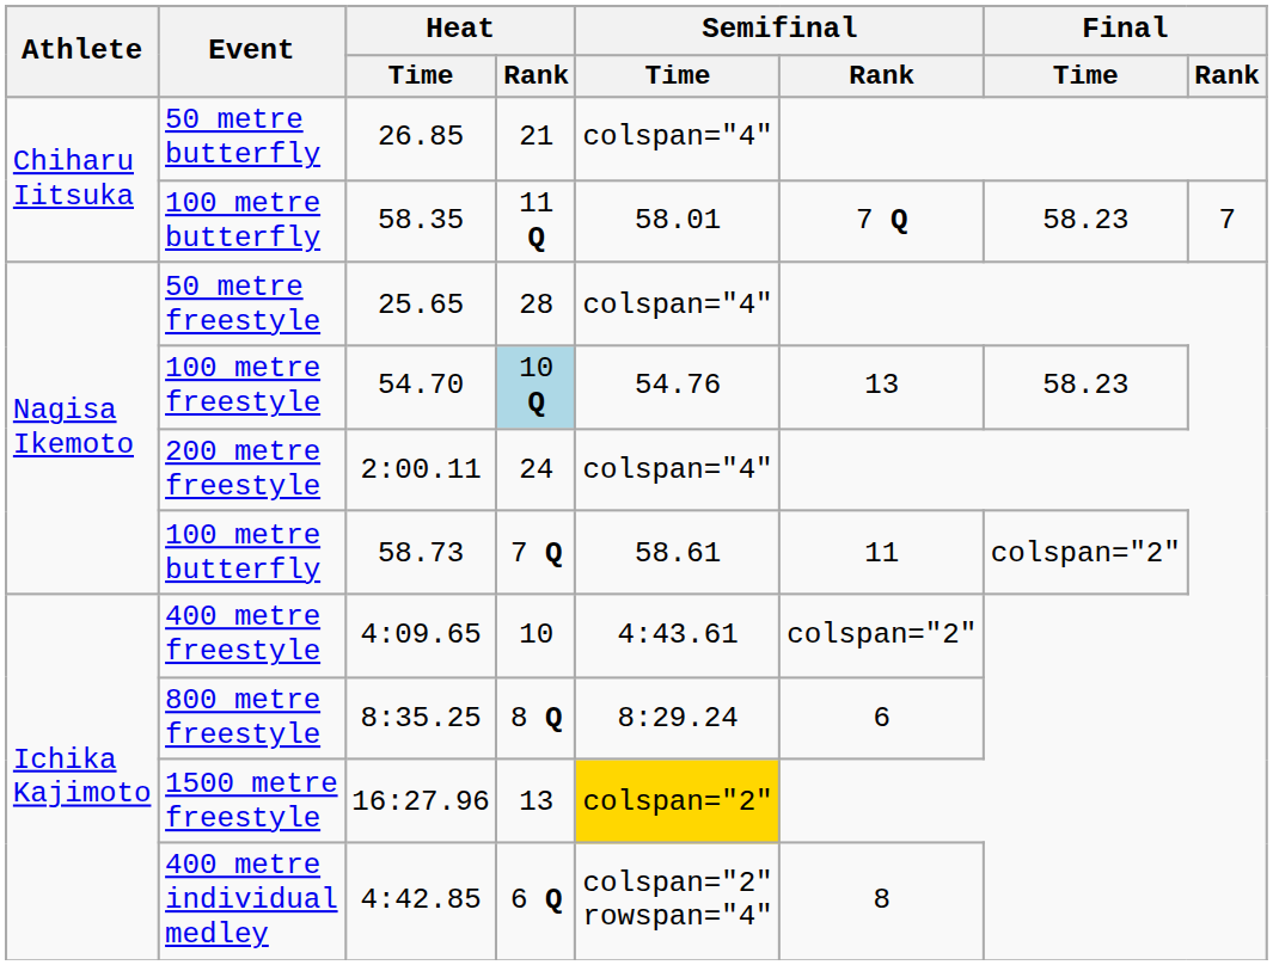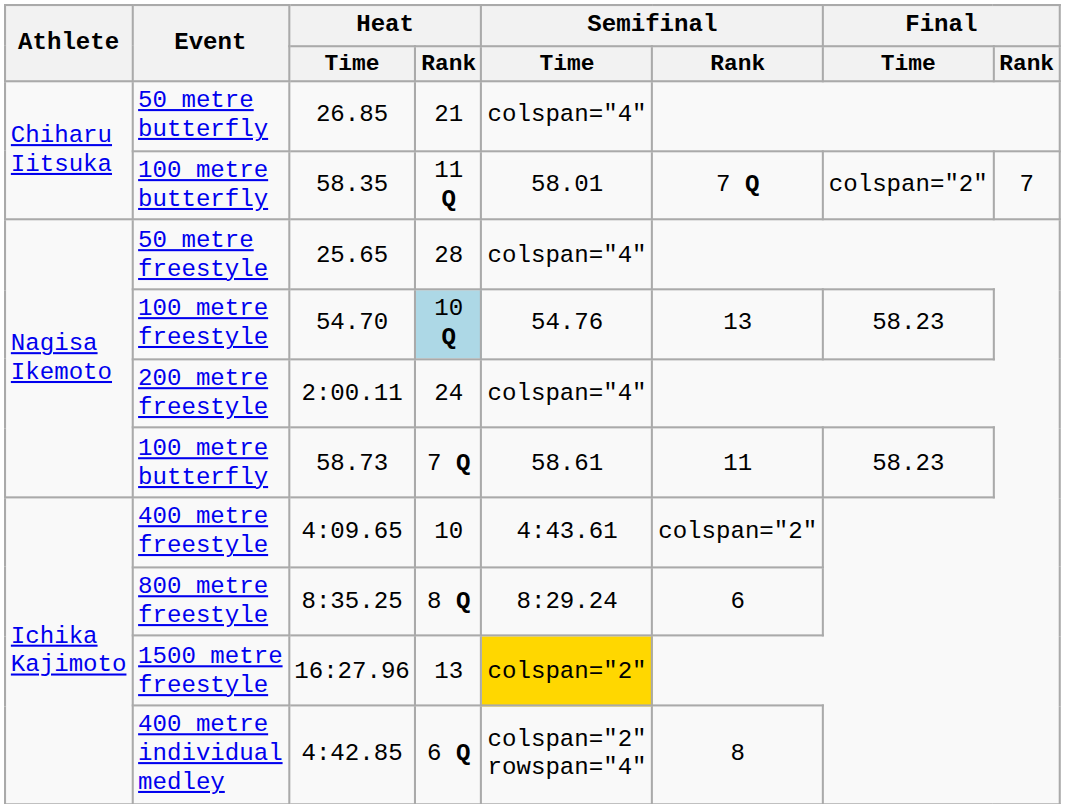100 metre butterfly / 58.35 | Final / Time: 58.23 -> colspan="2"
100 metre butterfly / 58.73 | Final / Time: colspan="2" -> 58.23
